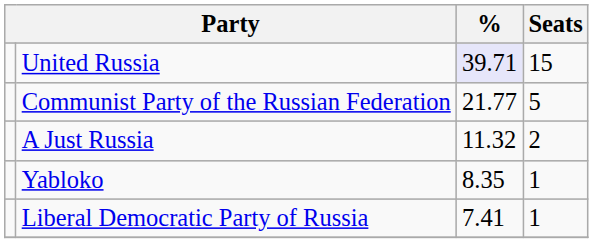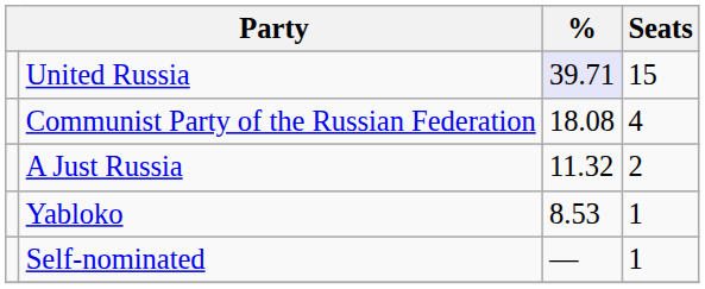Communist Party of the Russian Federation | %: 21.77 -> 18.08
Communist Party of the Russian Federation | Seats: 5 -> 4
Yabloko | %: 8.35 -> 8.53
- row: Liberal Democratic Party of Russia | 7.41 | 1
+ row: Self-nominated | — | 1
